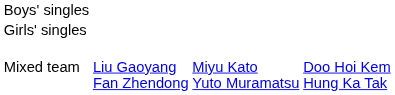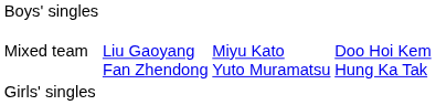rows swapped: Girls' singles <-> Mixed team
